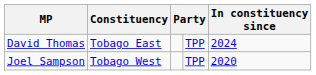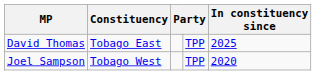David Thomas | In constituency since: 2024 -> 2025
